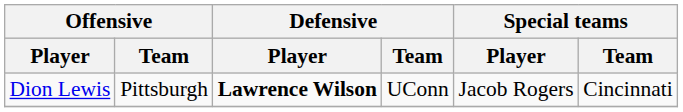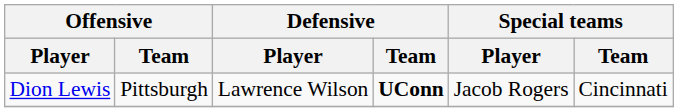Dion Lewis | Defensive / Player: bold -> normal
Dion Lewis | Defensive / Team: normal -> bold
